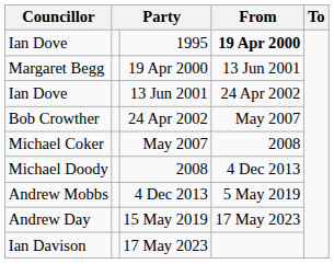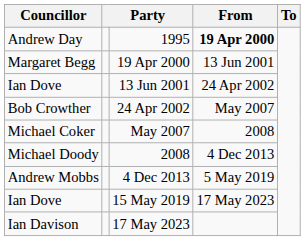1995 | Councillor: Ian Dove -> Andrew Day
15 May 2019 | Councillor: Andrew Day -> Ian Dove
